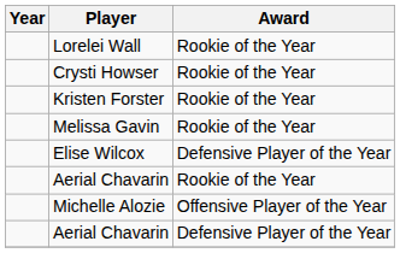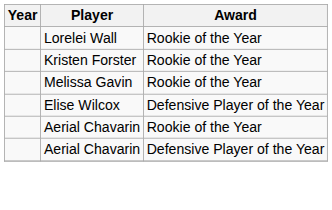- row: Crysti Howser | Rookie of the Year
- row: Michelle Alozie | Offensive Player of the Year
